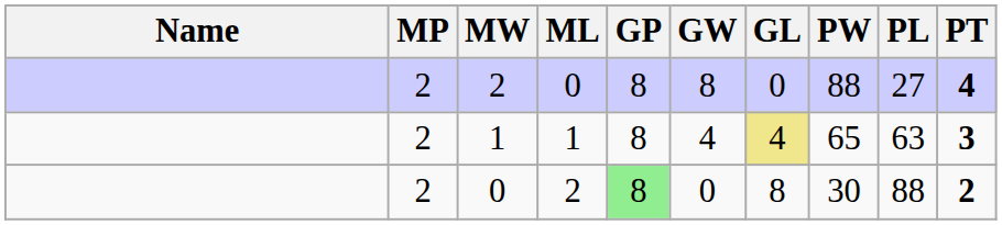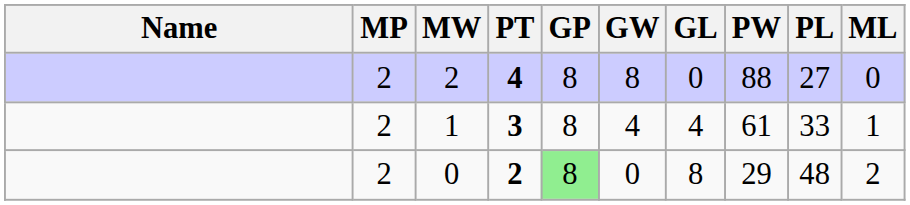columns swapped: ML <-> PT
row 3 | GL: khaki background -> no background
row 3 | PW: 65 -> 61
row 3 | PL: 63 -> 33
row 4 | PW: 30 -> 29
row 4 | PL: 88 -> 48
